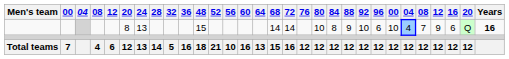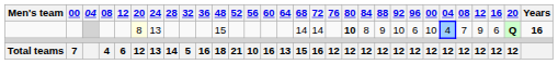row 2 | column 6: no background -> lightyellow background
row 2 | 80: normal -> bold
row 2 | column 29: normal -> bold
